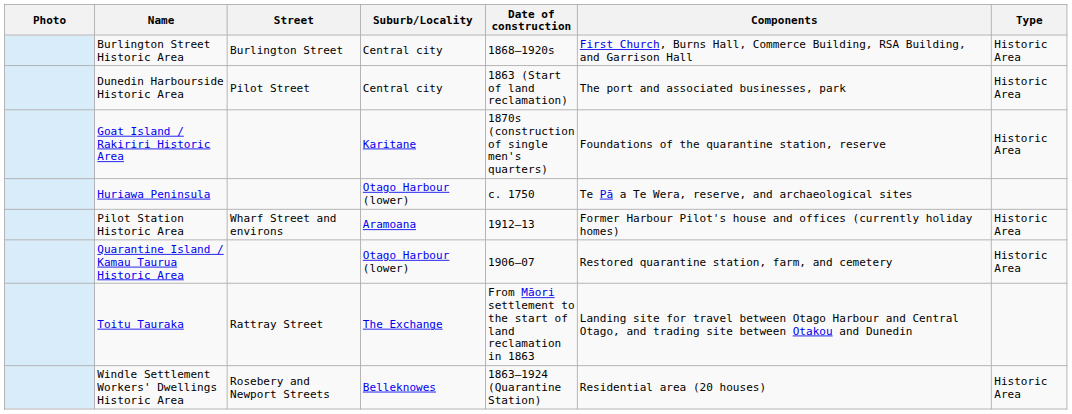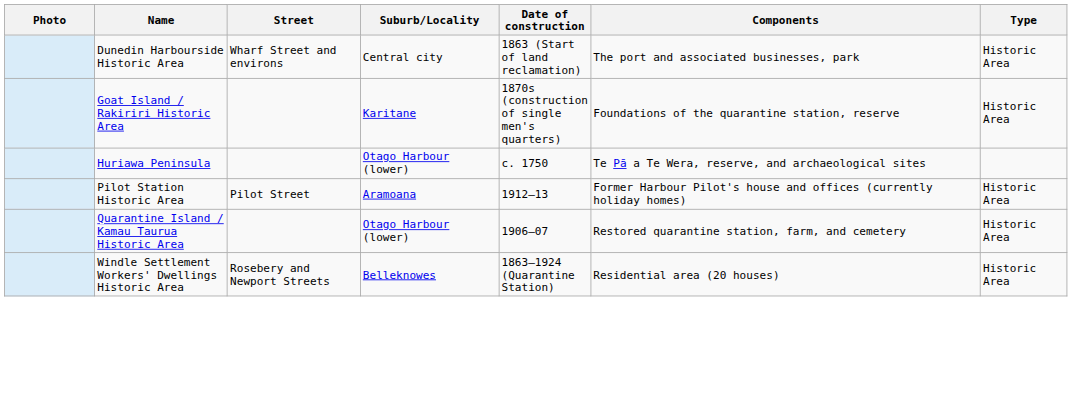- row: Burlington Street Historic Area | Burlington Street | Central city | 1868–1920s | First Church, Burns Hall, Commerce Building, RSA Building, and Garrison Hall | Historic Area
Dunedin Harbourside Historic Area | Street: Pilot Street -> Wharf Street and environs
Pilot Station Historic Area | Street: Wharf Street and environs -> Pilot Street
- row: Toitu Tauraka | Rattray Street | The Exchange | From Māori settlement to the start of land reclamation in 1863 | Landing site for travel between Otago Harbour and Central Otago, and trading site between Otakou and Dunedin
